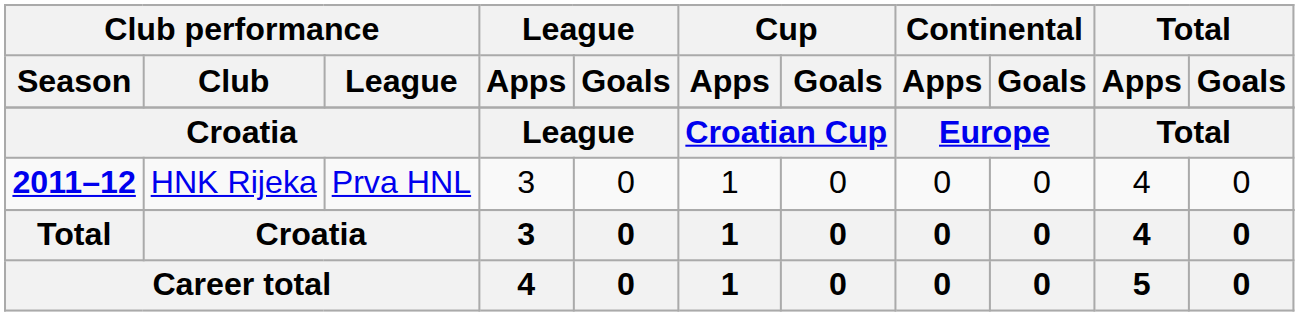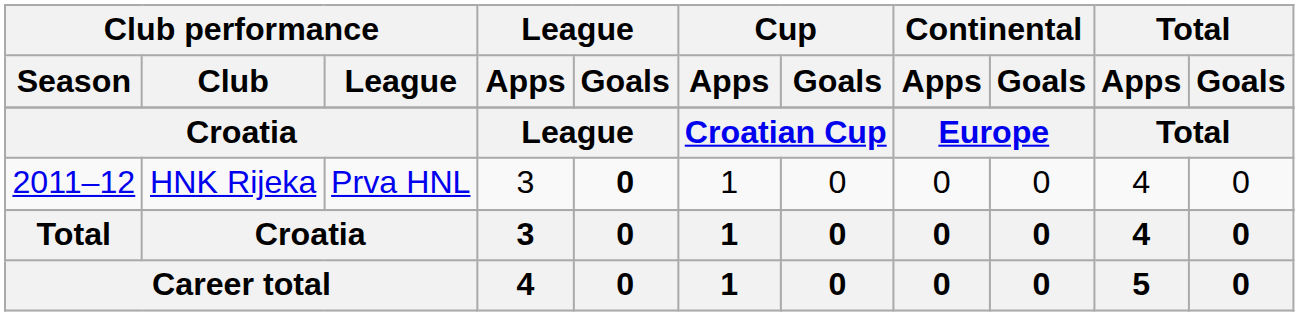HNK Rijeka | Club performance / Season: bold -> normal
HNK Rijeka | League / Goals: normal -> bold
